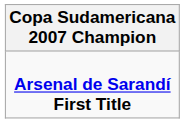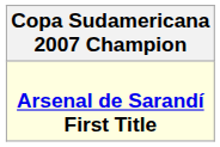row 2 | column 1: no background -> lightyellow background
